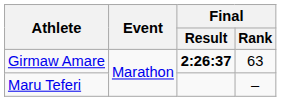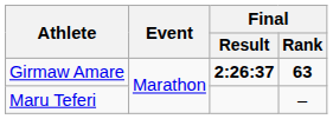Girmaw Amare | Final / Rank: normal -> bold
